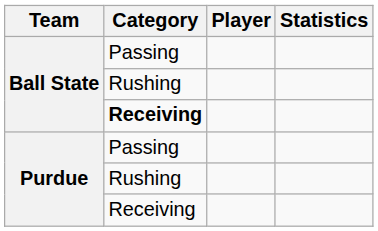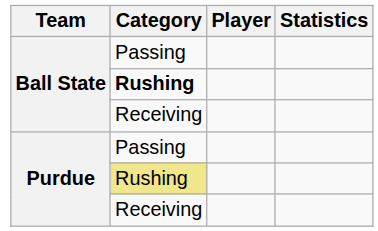Ball State / Rushing | Category: normal -> bold
Ball State / Receiving | Category: bold -> normal
Purdue / Rushing | Category: no background -> khaki background
